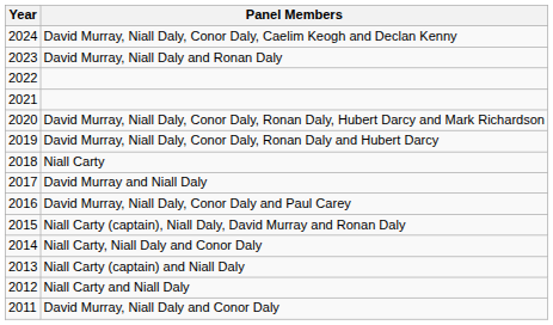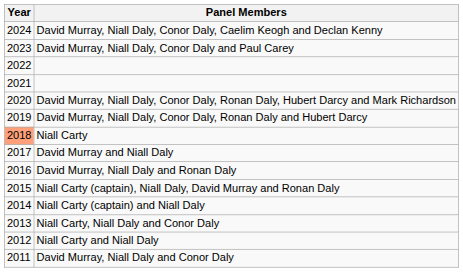row 3 | Panel Members: David Murray, Niall Daly and Ronan Daly -> David Murray, Niall Daly, Conor Daly and Paul Carey
row 8 | Year: no background -> lightsalmon background
row 10 | Panel Members: David Murray, Niall Daly, Conor Daly and Paul Carey -> David Murray, Niall Daly and Ronan Daly
row 12 | Panel Members: Niall Carty, Niall Daly and Conor Daly -> Niall Carty (captain) and Niall Daly
row 13 | Panel Members: Niall Carty (captain) and Niall Daly -> Niall Carty, Niall Daly and Conor Daly
